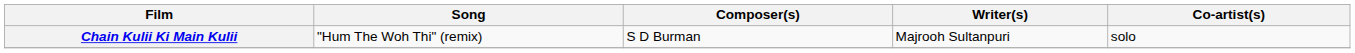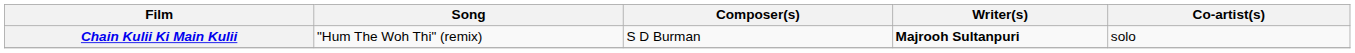Chain Kulii Ki Main Kulii | Writer(s): normal -> bold
